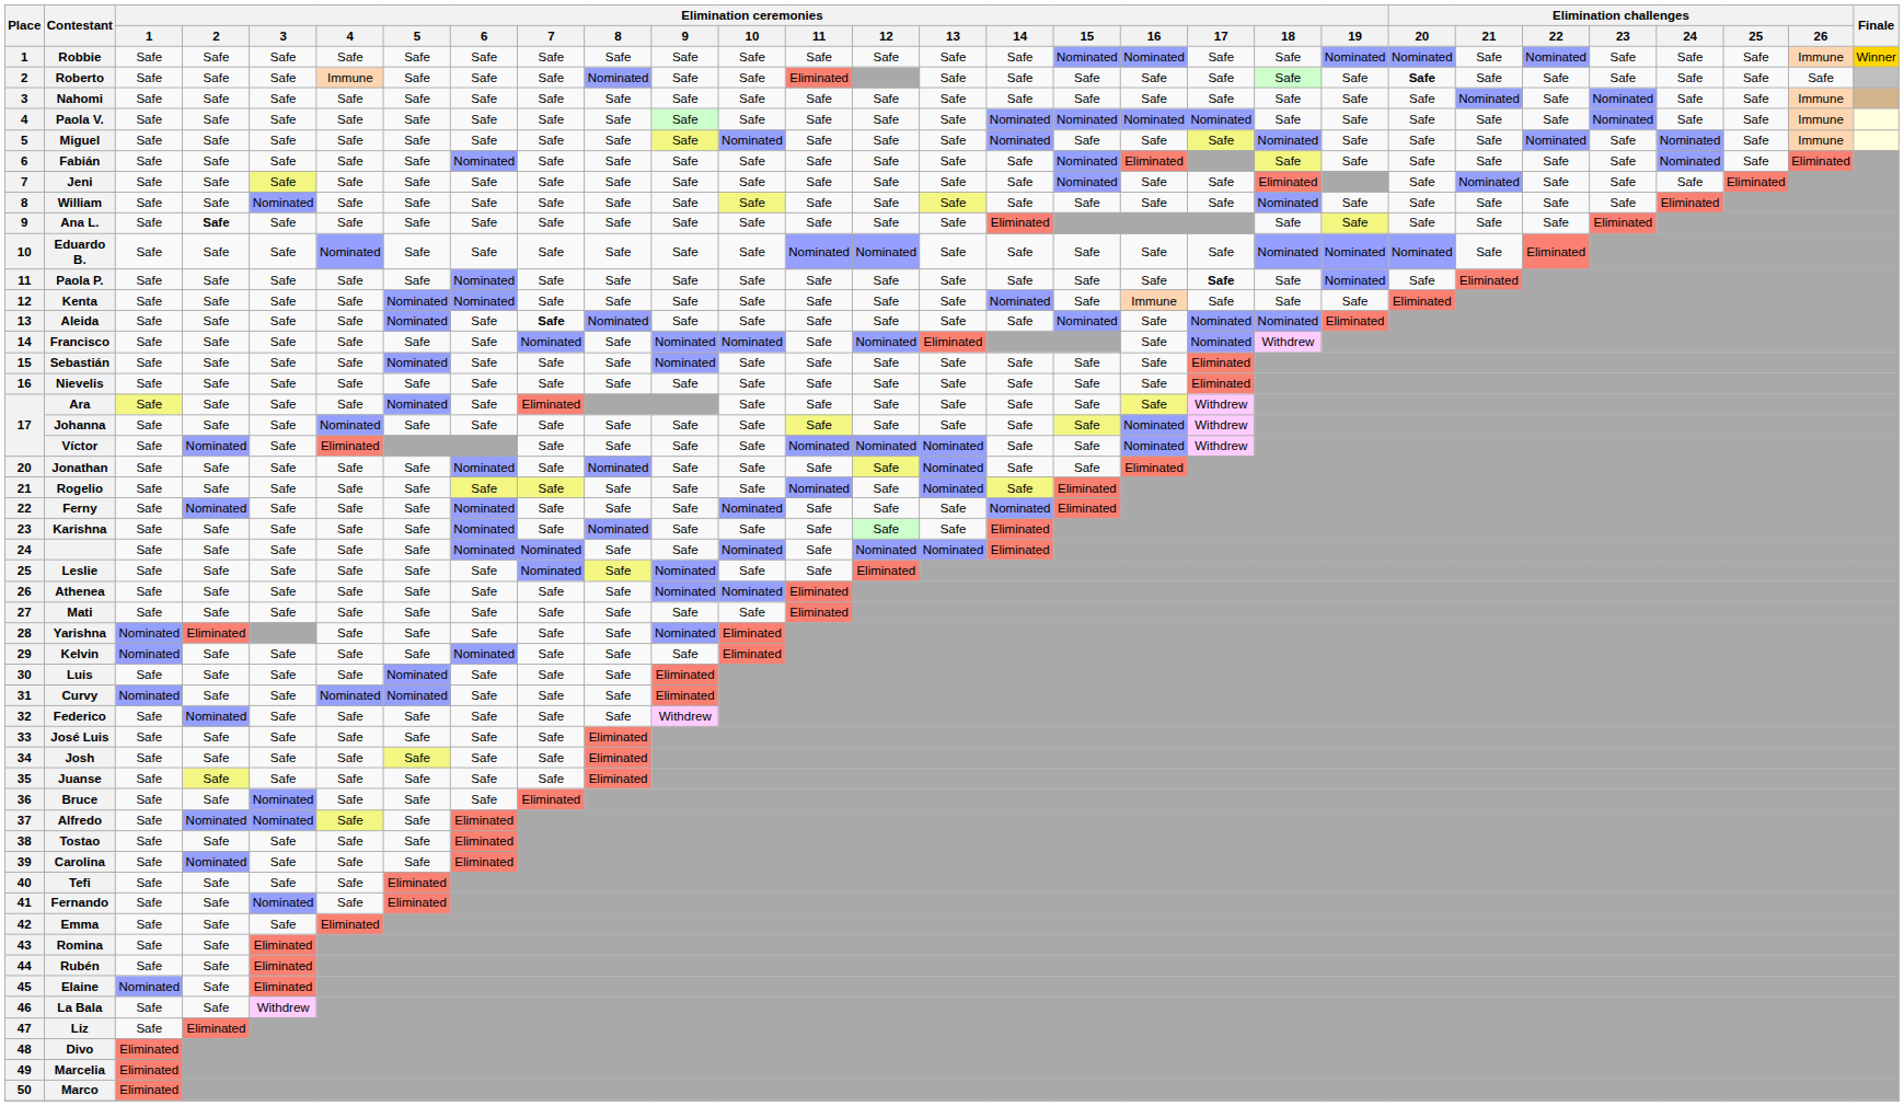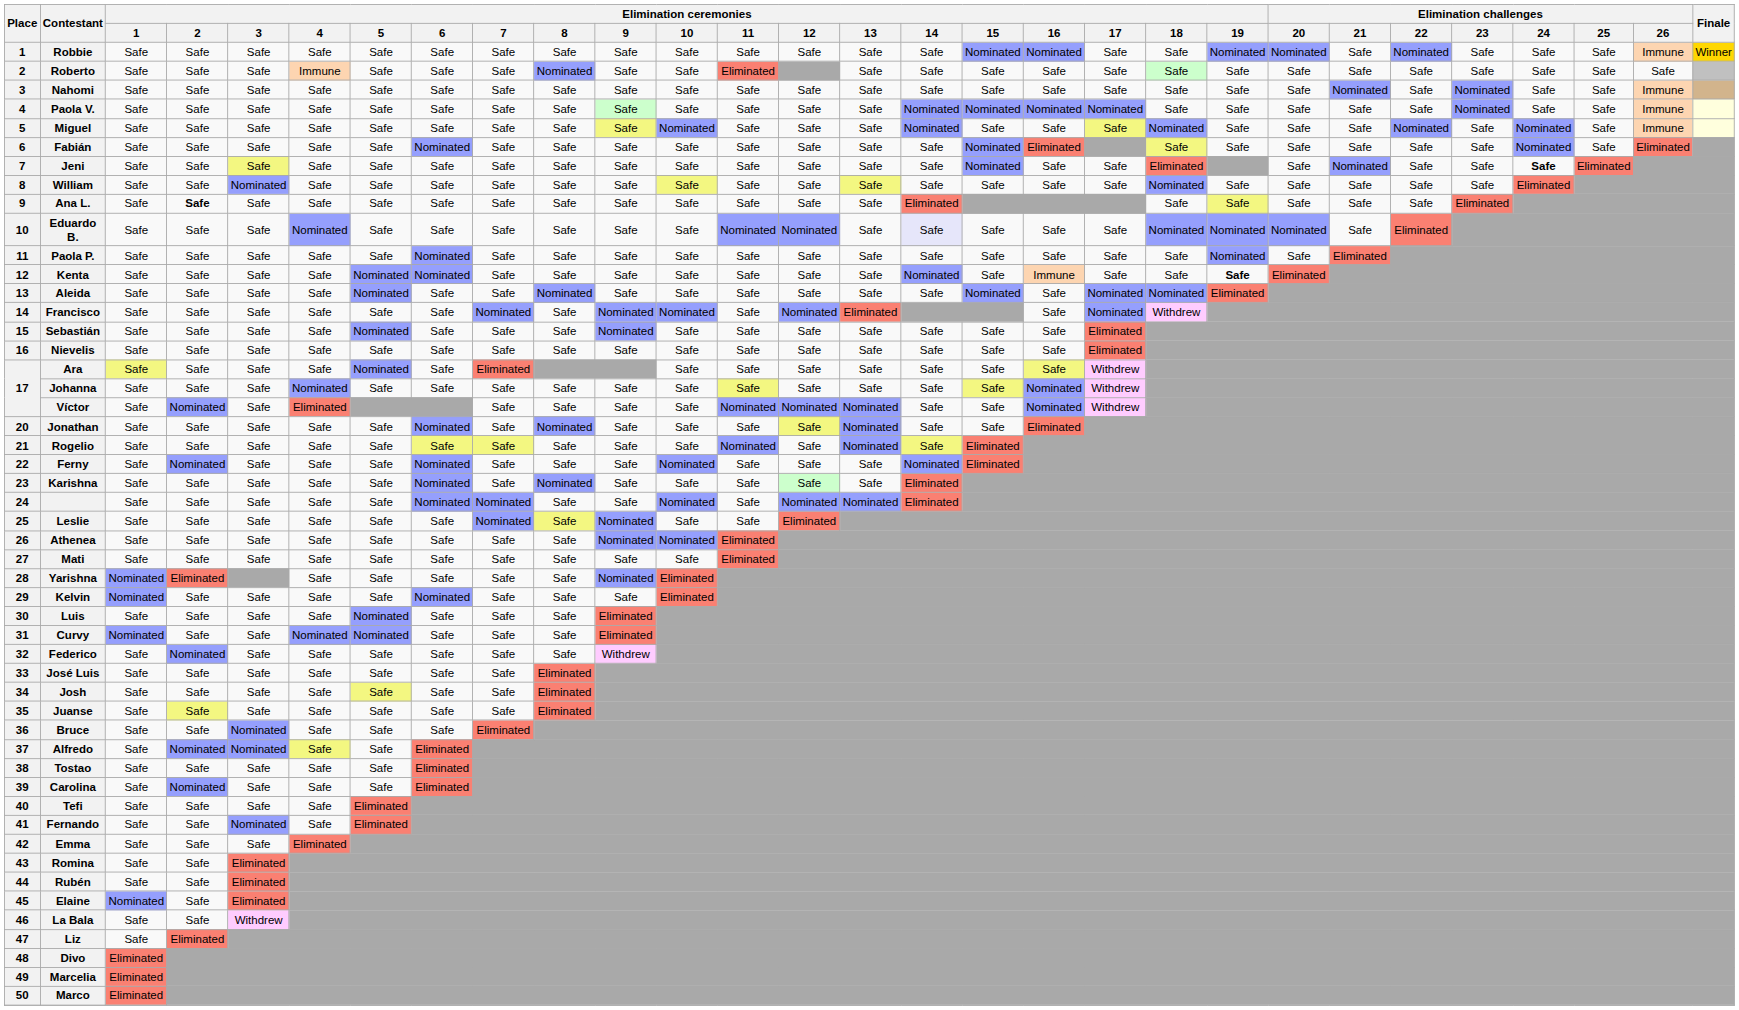Roberto | Elimination challenges / 20: bold -> normal
Jeni | Elimination challenges / 24: normal -> bold
Eduardo B. | Elimination ceremonies / 14: no background -> lavender background
Paola P. | Elimination ceremonies / 17: bold -> normal
Kenta | Elimination ceremonies / 19: normal -> bold
Aleida | Elimination ceremonies / 7: bold -> normal
